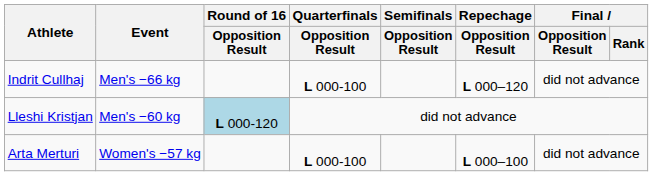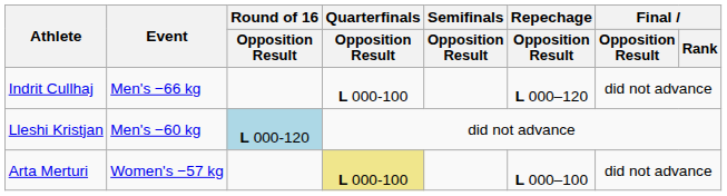Arta Merturi | Quarterfinals / Opposition Result: no background -> khaki background
